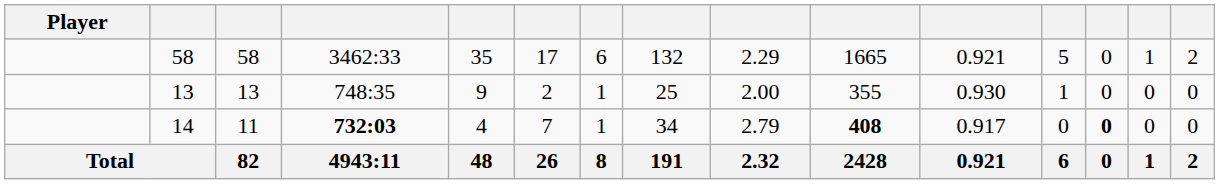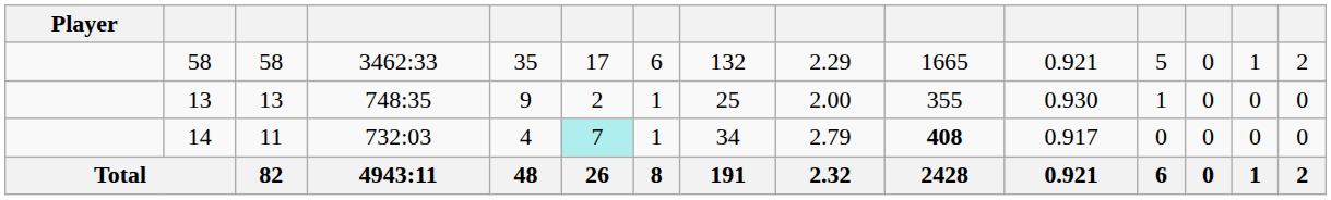14 | column 4: bold -> normal
14 | column 6: no background -> paleturquoise background
14 | column 13: bold -> normal
